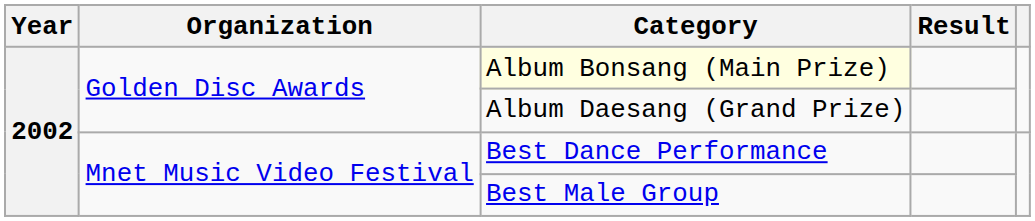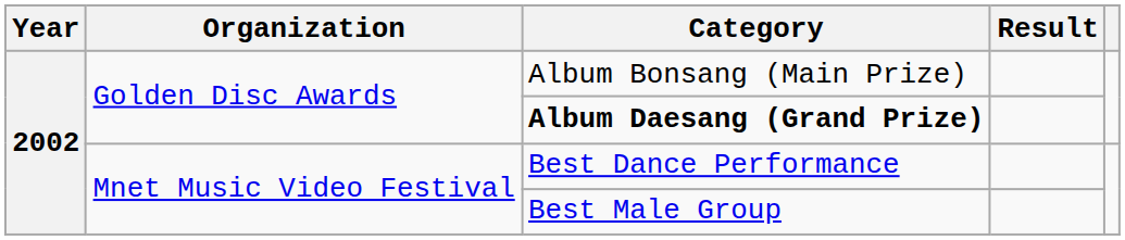Album Bonsang (Main Prize) | Category: lightyellow background -> no background
Album Daesang (Grand Prize) | Category: normal -> bold
